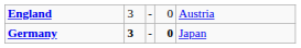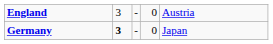Germany | column 4: bold -> normal
